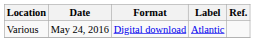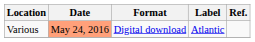Various | Date: no background -> lightsalmon background
